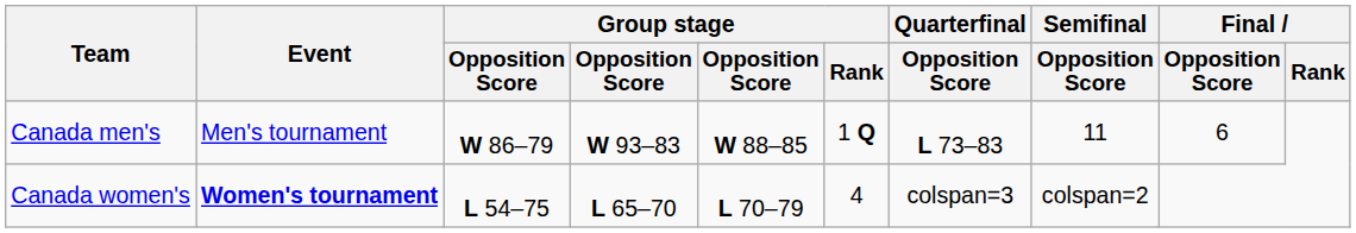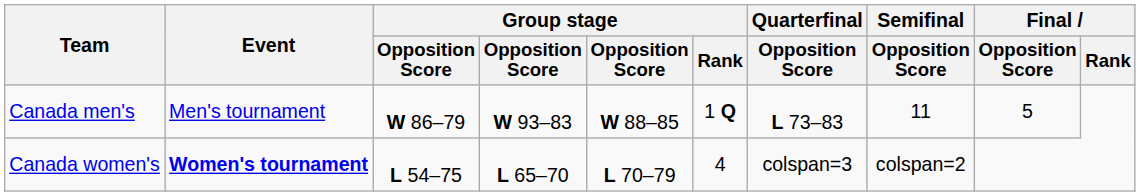Canada men's | Final / Opposition Score: 6 -> 5
